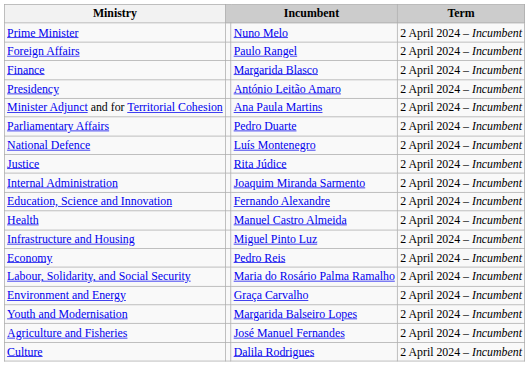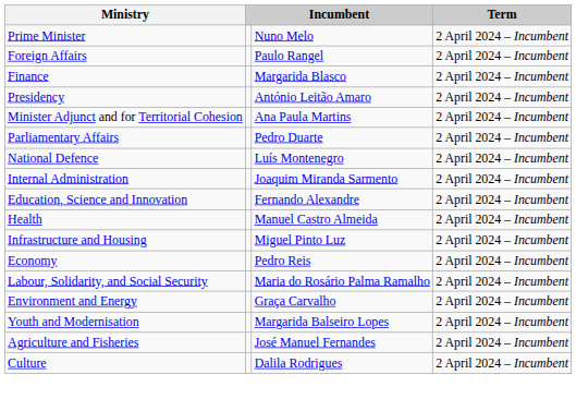- row: Justice | Rita Júdice | 2 April 2024 – Incumbent
